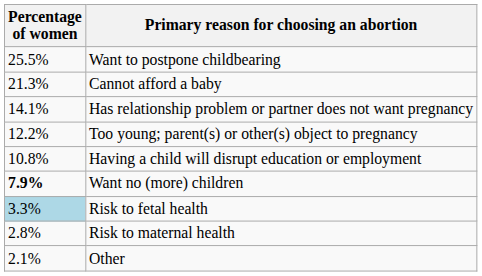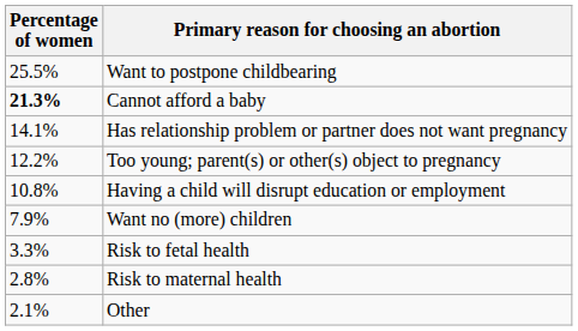Cannot afford a baby | Percentage of women: normal -> bold
Want no (more) children | Percentage of women: bold -> normal
Risk to fetal health | Percentage of women: lightblue background -> no background
